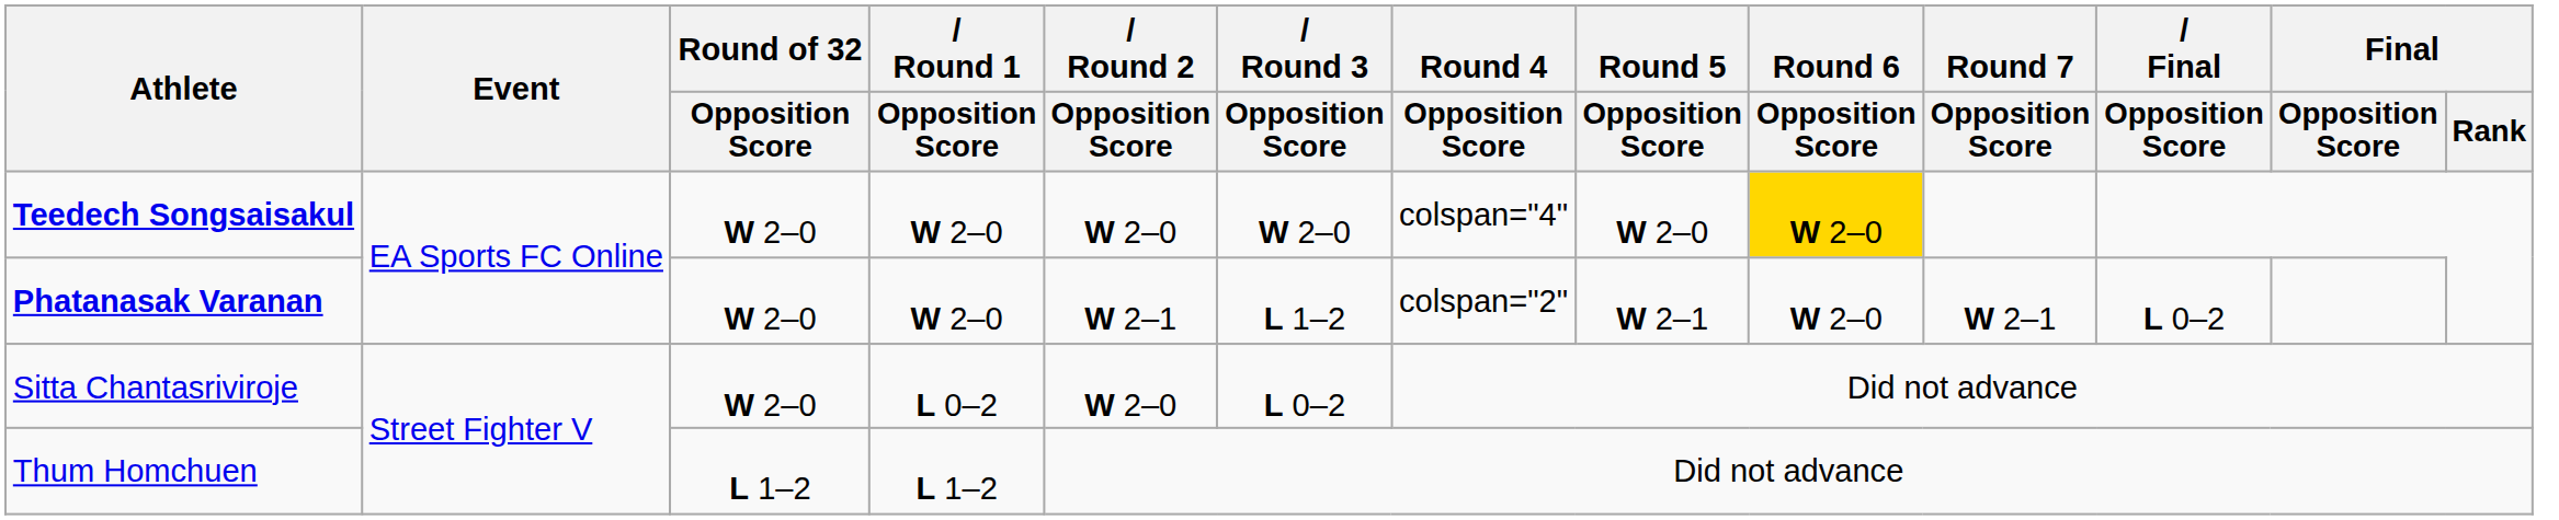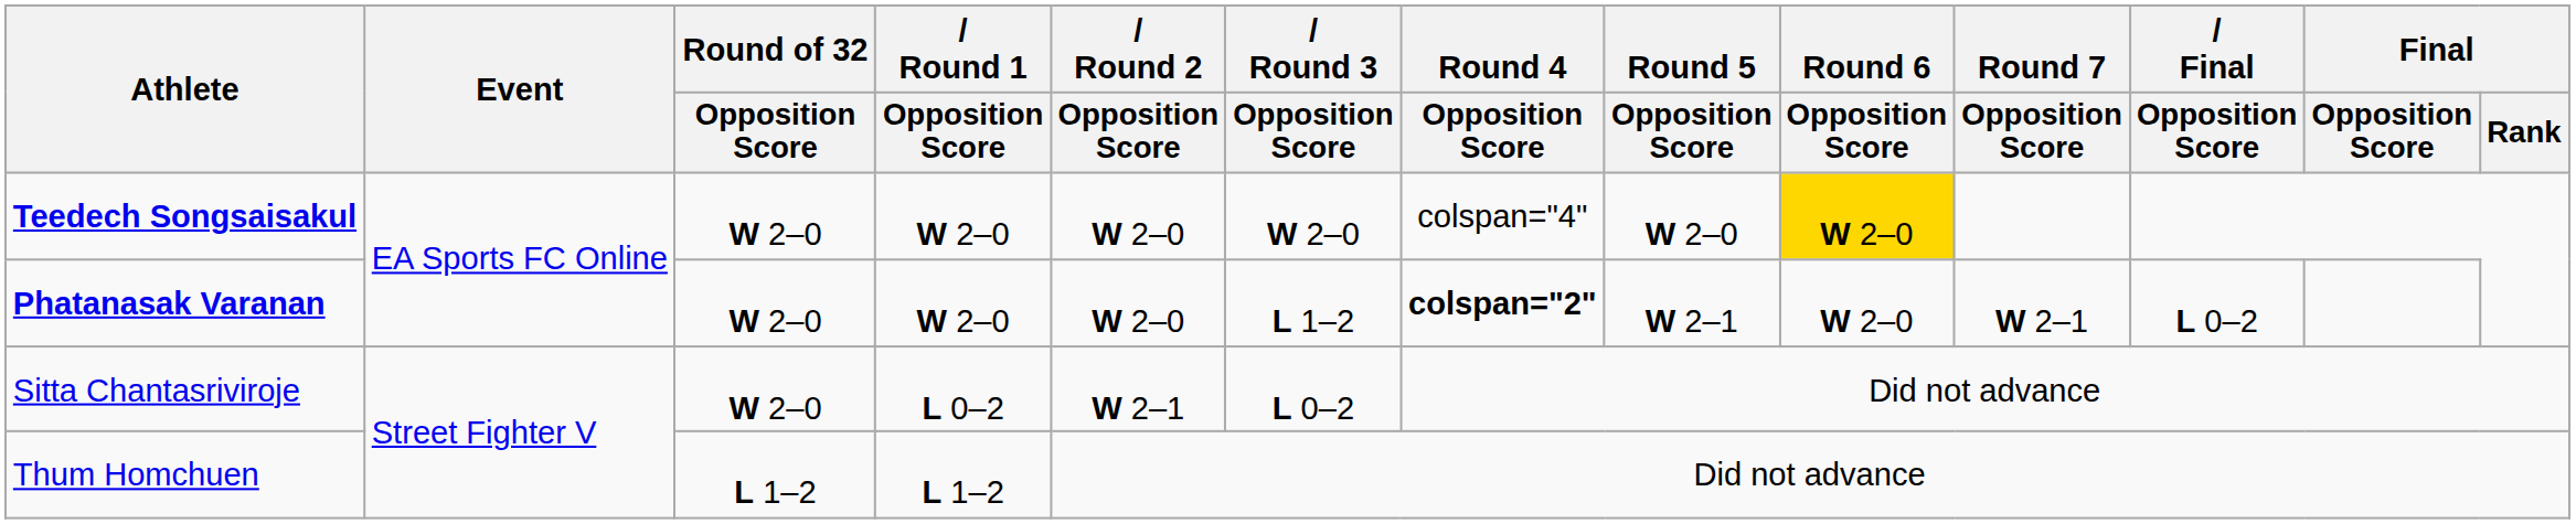Phatanasak Varanan | Round 2 / Opposition Score: W 2–1 -> W 2–0
Phatanasak Varanan | Round 4 / Opposition Score: normal -> bold
Sitta Chantasriviroje | Round 2 / Opposition Score: W 2–0 -> W 2–1
